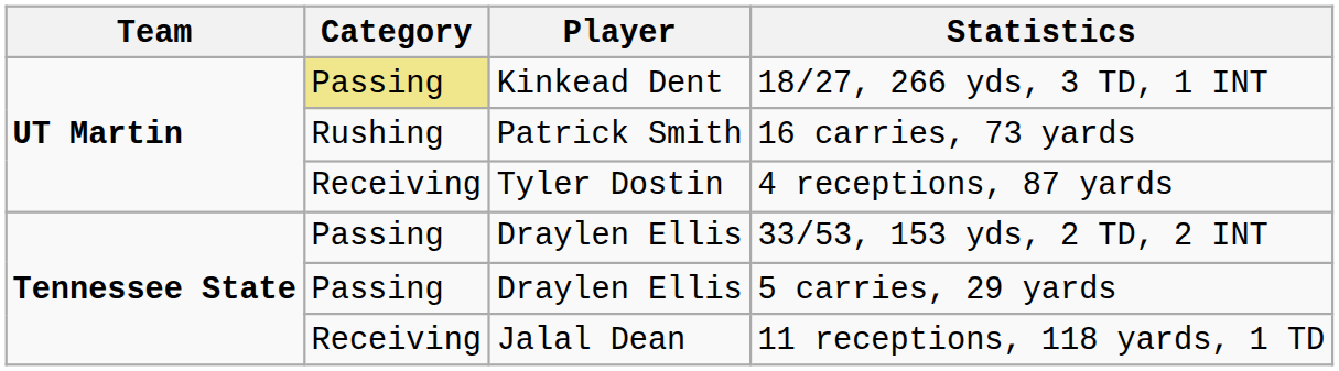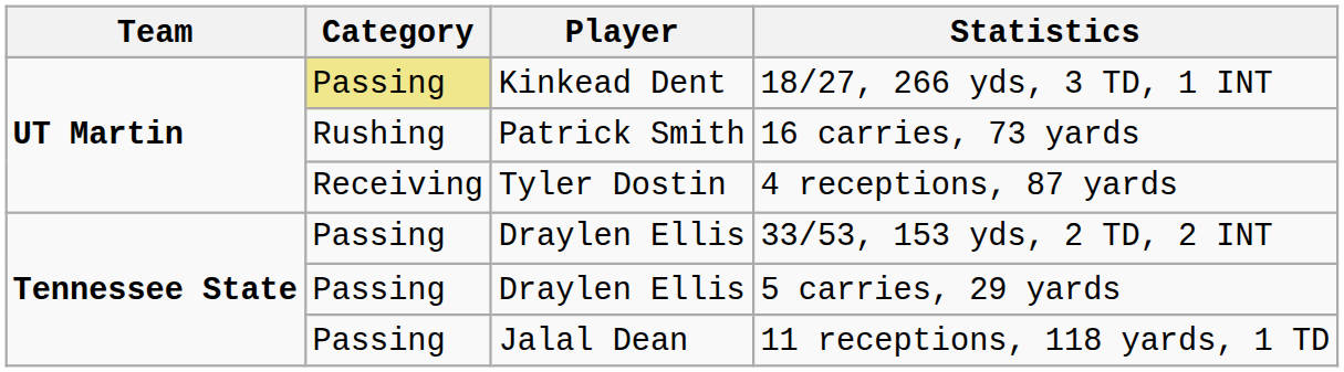11 receptions, 118 yards, 1 TD | Category: Receiving -> Passing
